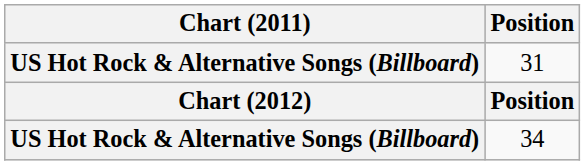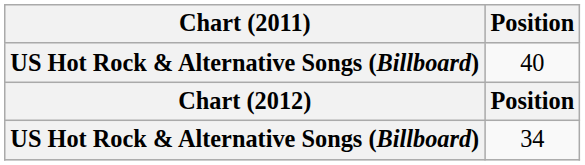row 2 | Position: 31 -> 40
